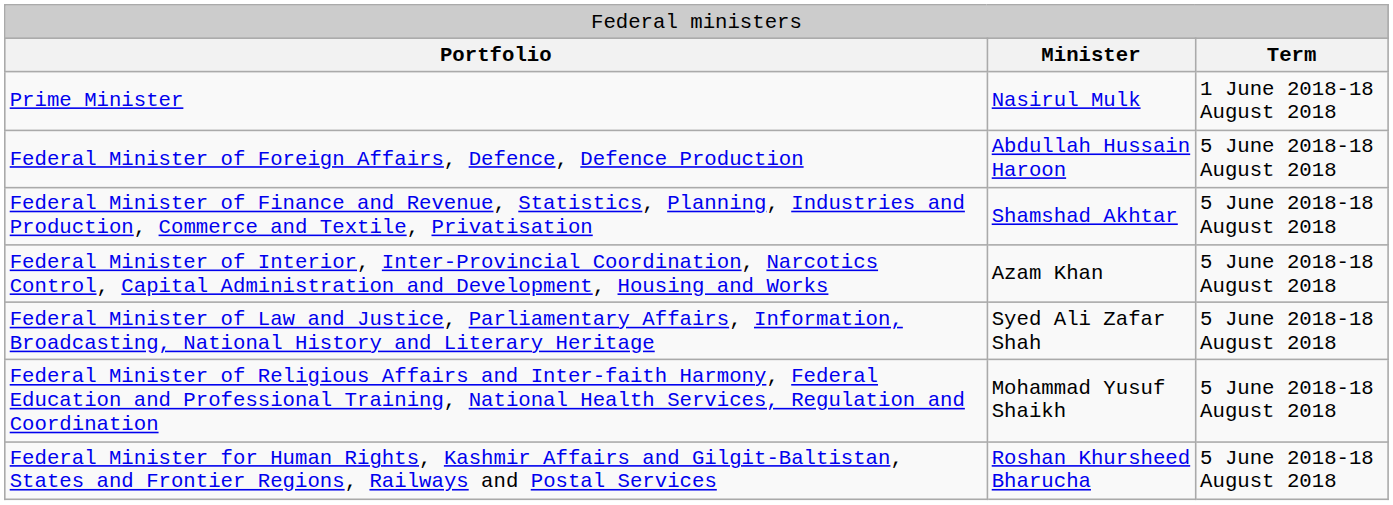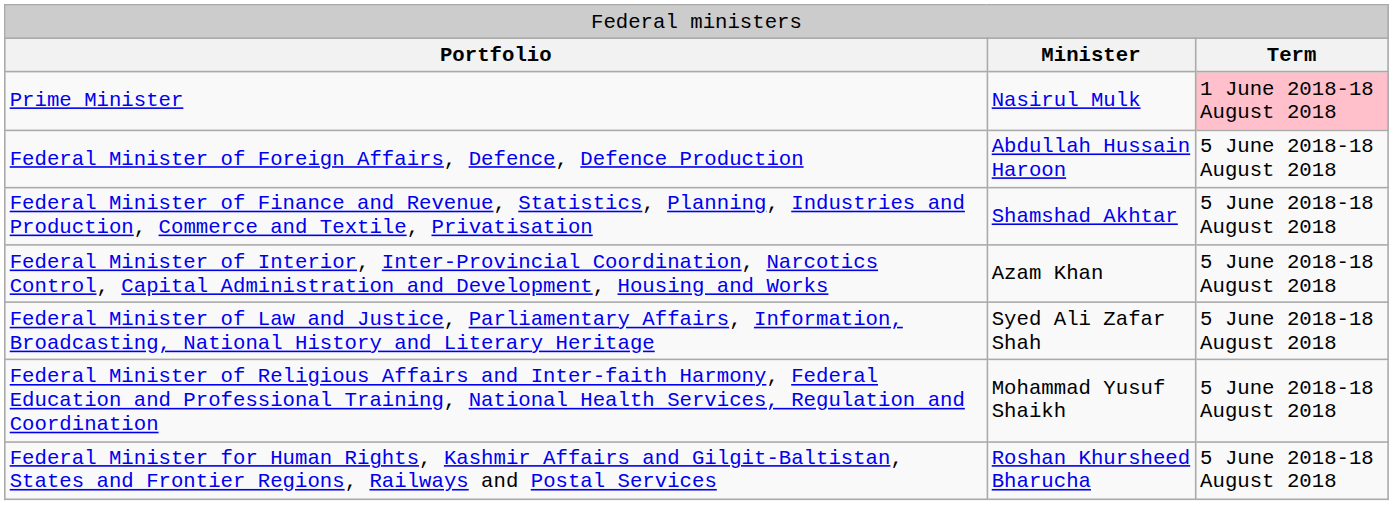Prime Minister | column 3: no background -> pink background
